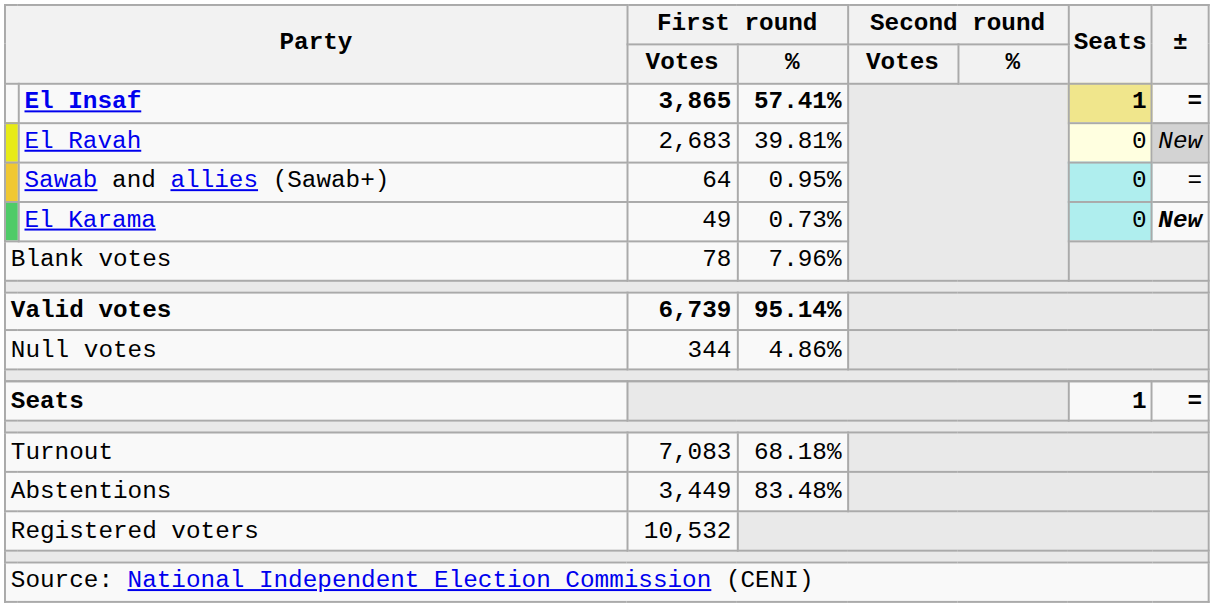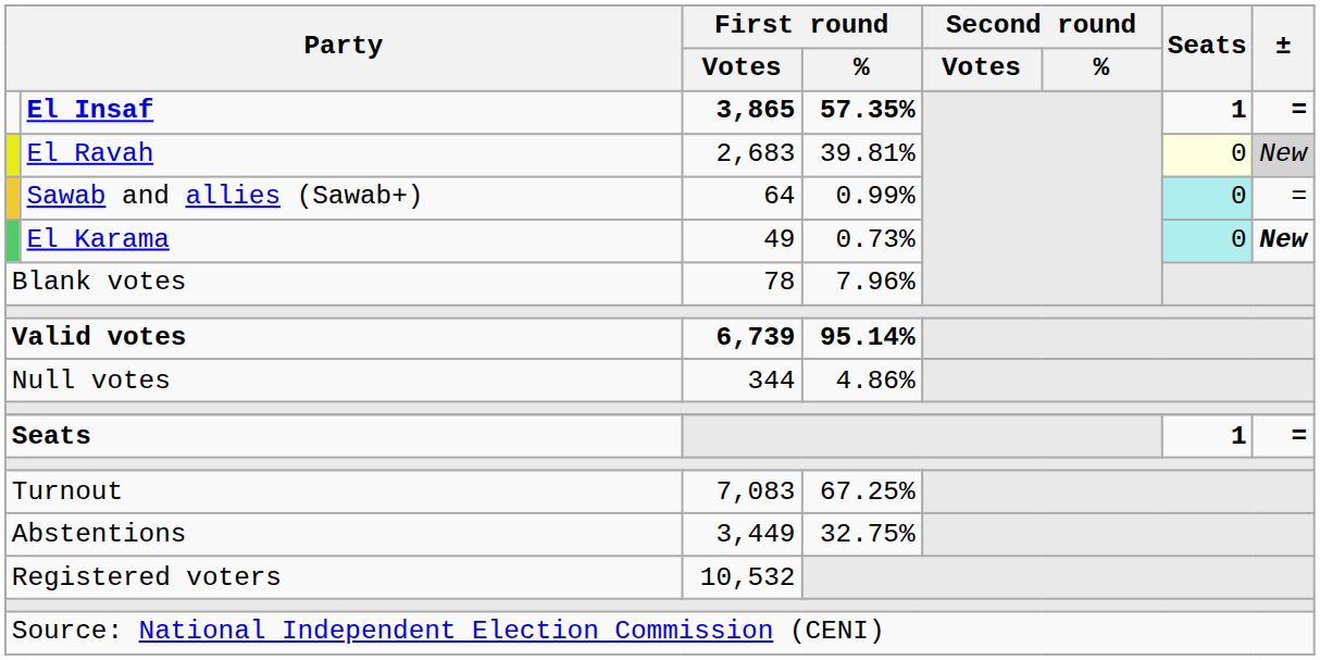El Insaf | First round / %: 57.41% -> 57.35%
El Insaf | Seats: khaki background -> no background
Sawab and allies (Sawab+) | First round / %: 0.95% -> 0.99%
Turnout | First round / %: 68.18% -> 67.25%
Abstentions | First round / %: 83.48% -> 32.75%
